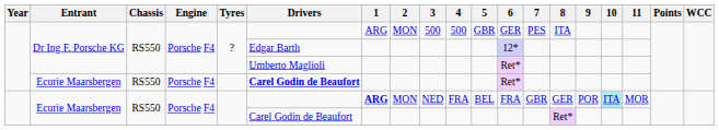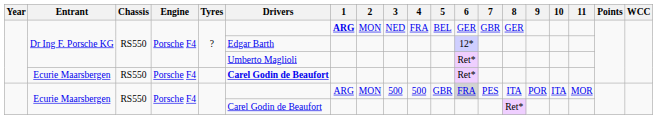row 2 | 1: normal -> bold
row 2 | 3: 500 -> NED
row 2 | 4: 500 -> FRA
row 2 | 5: GBR -> BEL
row 2 | 7: PES -> GBR
row 2 | 8: ITA -> GER
row 6 | 1: bold -> normal
row 6 | 3: NED -> 500
row 6 | 4: FRA -> 500
row 6 | 5: BEL -> GBR
row 6 | 6: no background -> lightgrey background
row 6 | 7: GBR -> PES
row 6 | 8: GER -> ITA
row 6 | 10: paleturquoise background -> no background
